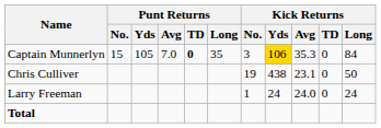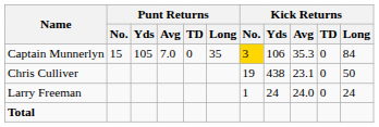Captain Munnerlyn | Punt Returns / TD: bold -> normal
Captain Munnerlyn | Kick Returns / No.: no background -> gold background
Captain Munnerlyn | Kick Returns / Yds: gold background -> no background
